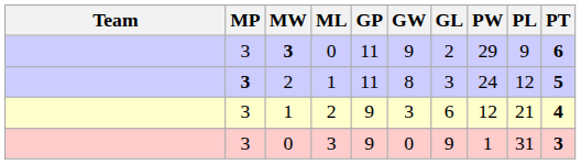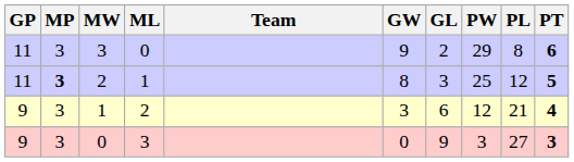columns swapped: Team <-> GP
row 2 | MW: bold -> normal
row 2 | PL: 9 -> 8
row 3 | PW: 24 -> 25
row 5 | PW: 1 -> 3
row 5 | PL: 31 -> 27
